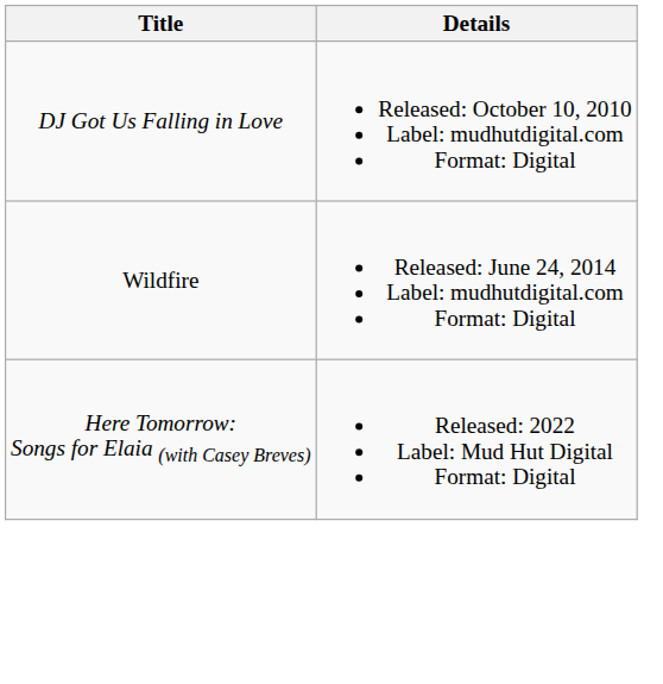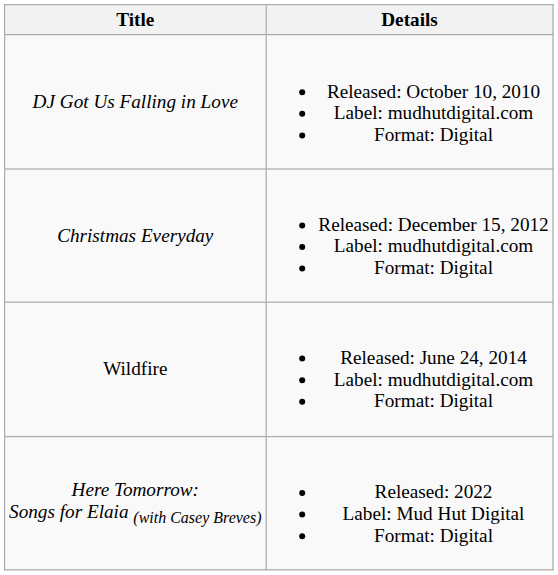+ row: Christmas Everyday | Released: December 15, 2012 Label: mudhutdigital.com Format: Digital
